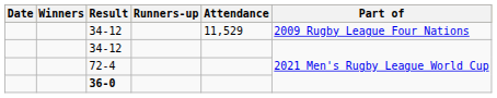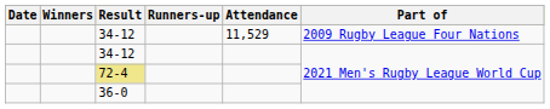72-4 | Result: no background -> khaki background
36-0 | Result: bold -> normal
